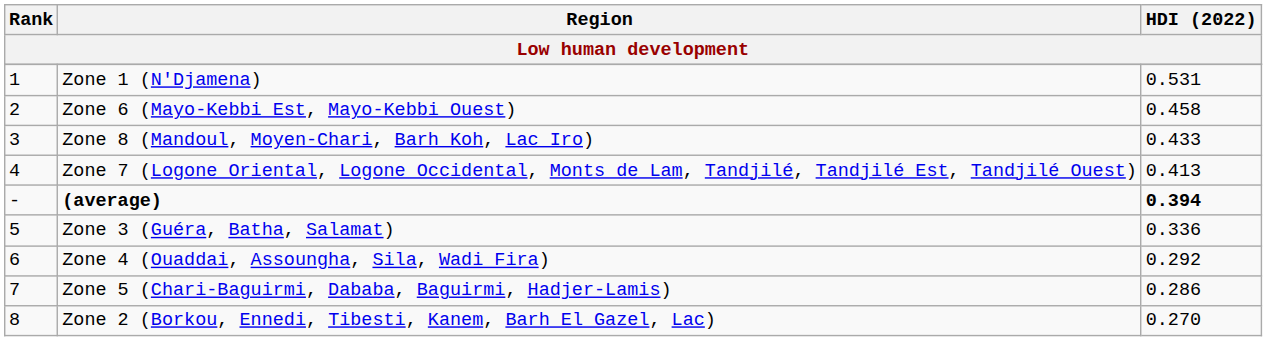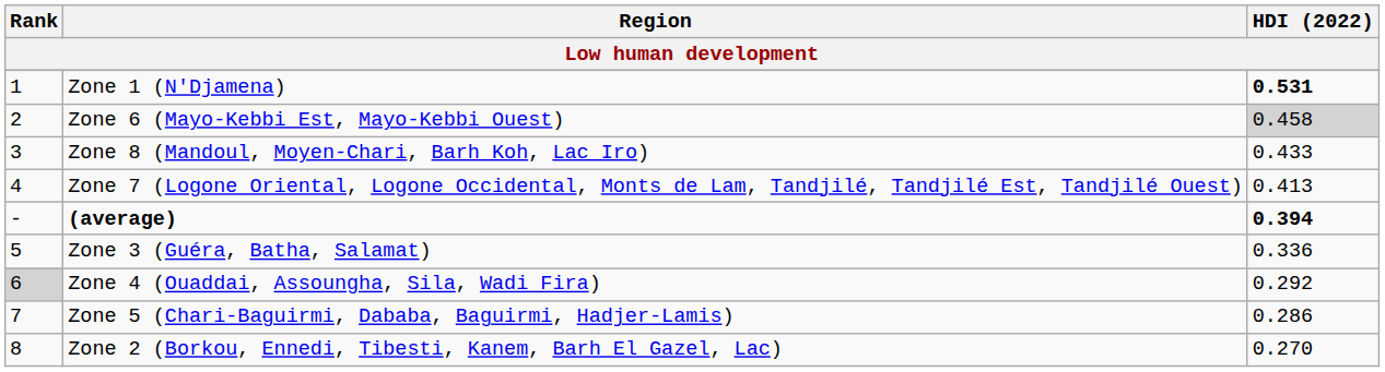Zone 1 (N'Djamena) | HDI (2022): normal -> bold
Zone 6 (Mayo-Kebbi Est, Mayo-Kebbi Ouest) | HDI (2022): no background -> lightgrey background
Zone 4 (Ouaddai, Assoungha, Sila, Wadi Fira) | Rank: no background -> lightgrey background
